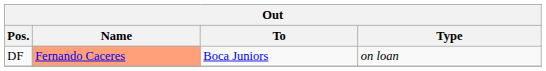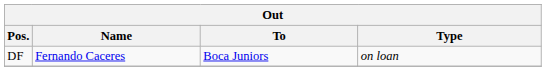DF | Name: lightsalmon background -> no background
